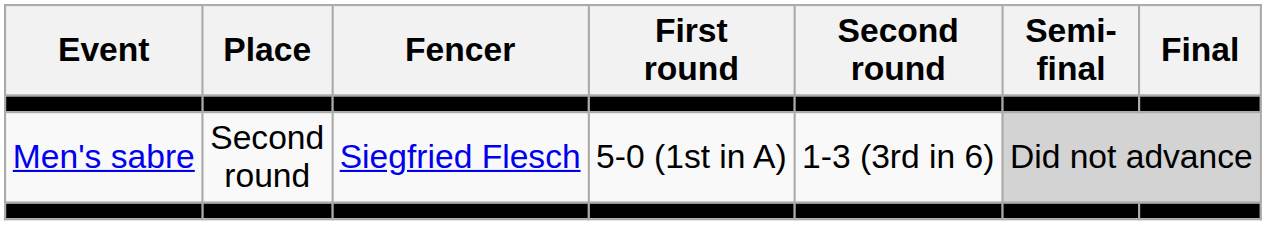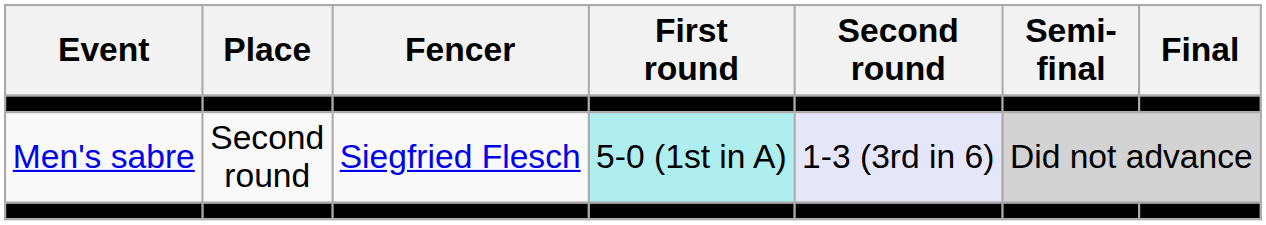Men's sabre | First round: no background -> paleturquoise background
Men's sabre | Second round: no background -> lavender background
